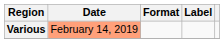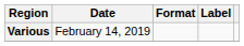Various | Date: lightsalmon background -> no background
